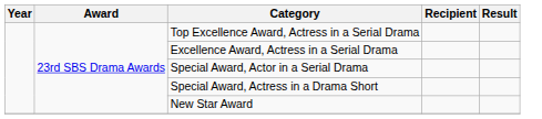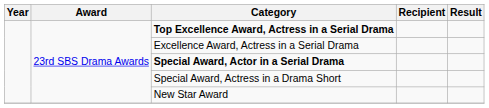Top Excellence Award, Actress in a Serial Drama | Category: normal -> bold
Special Award, Actor in a Serial Drama | Category: normal -> bold
